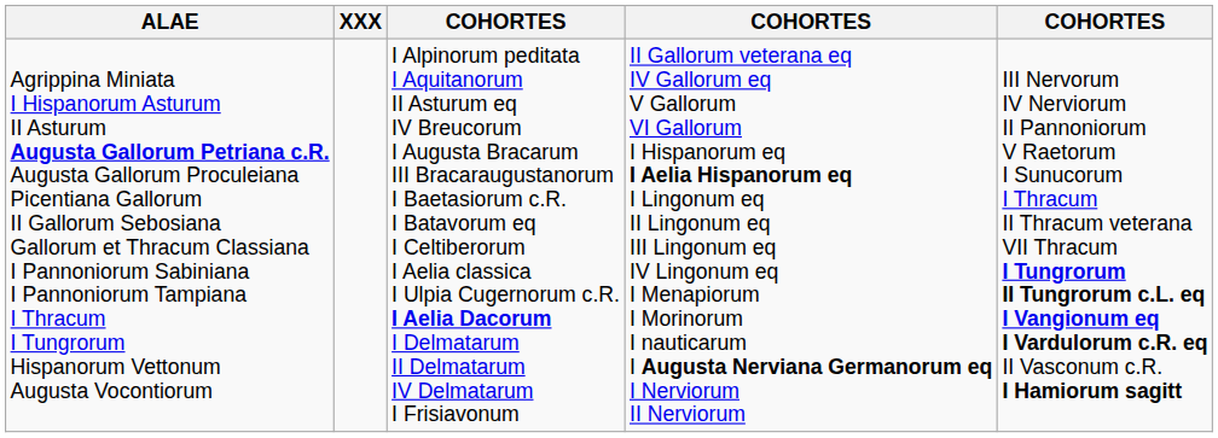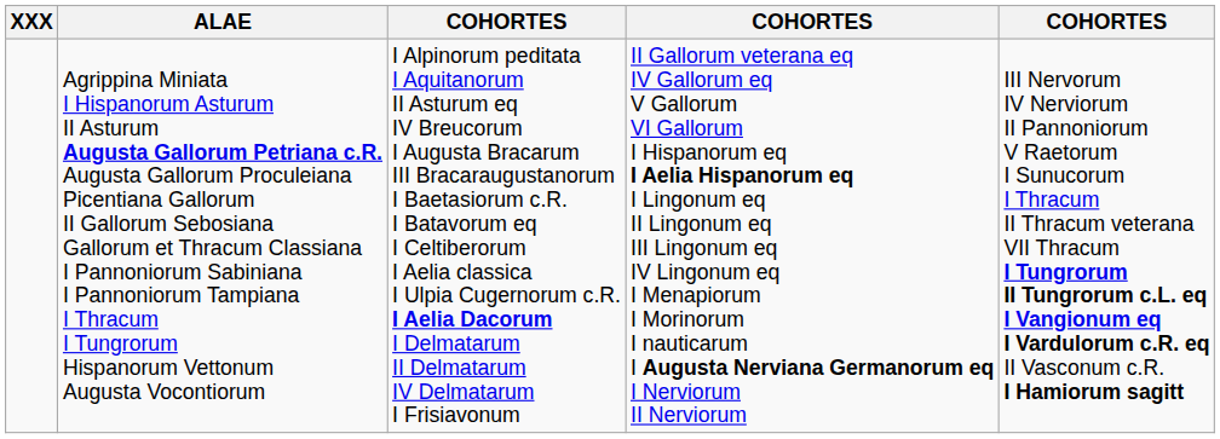columns swapped: ALAE <-> XXX
